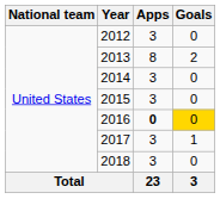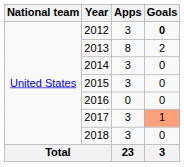2012 | Goals: normal -> bold
2016 | Apps: bold -> normal
2016 | Goals: gold background -> no background
2017 | Goals: no background -> lightsalmon background
